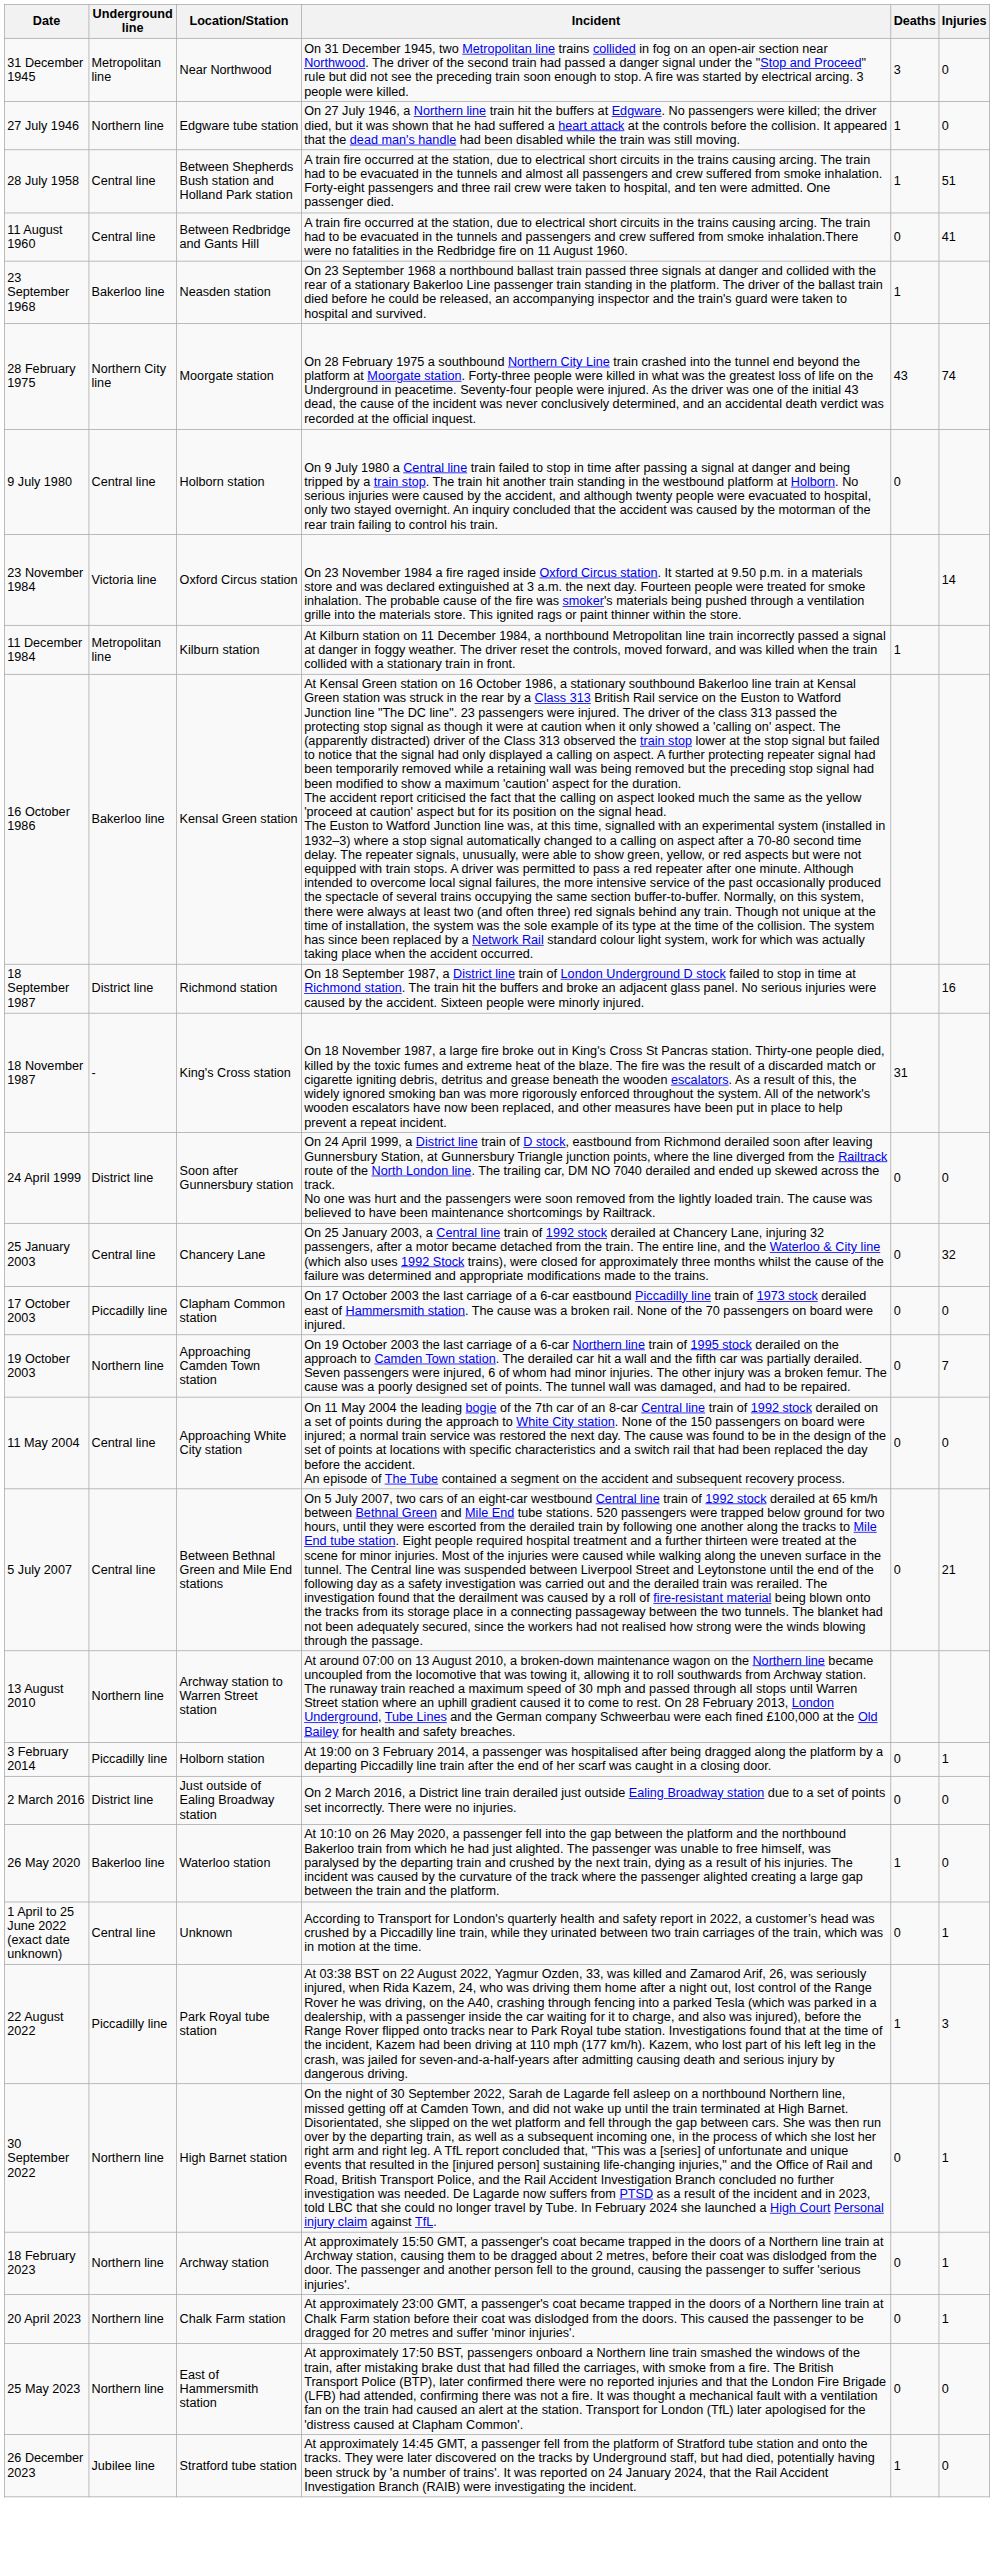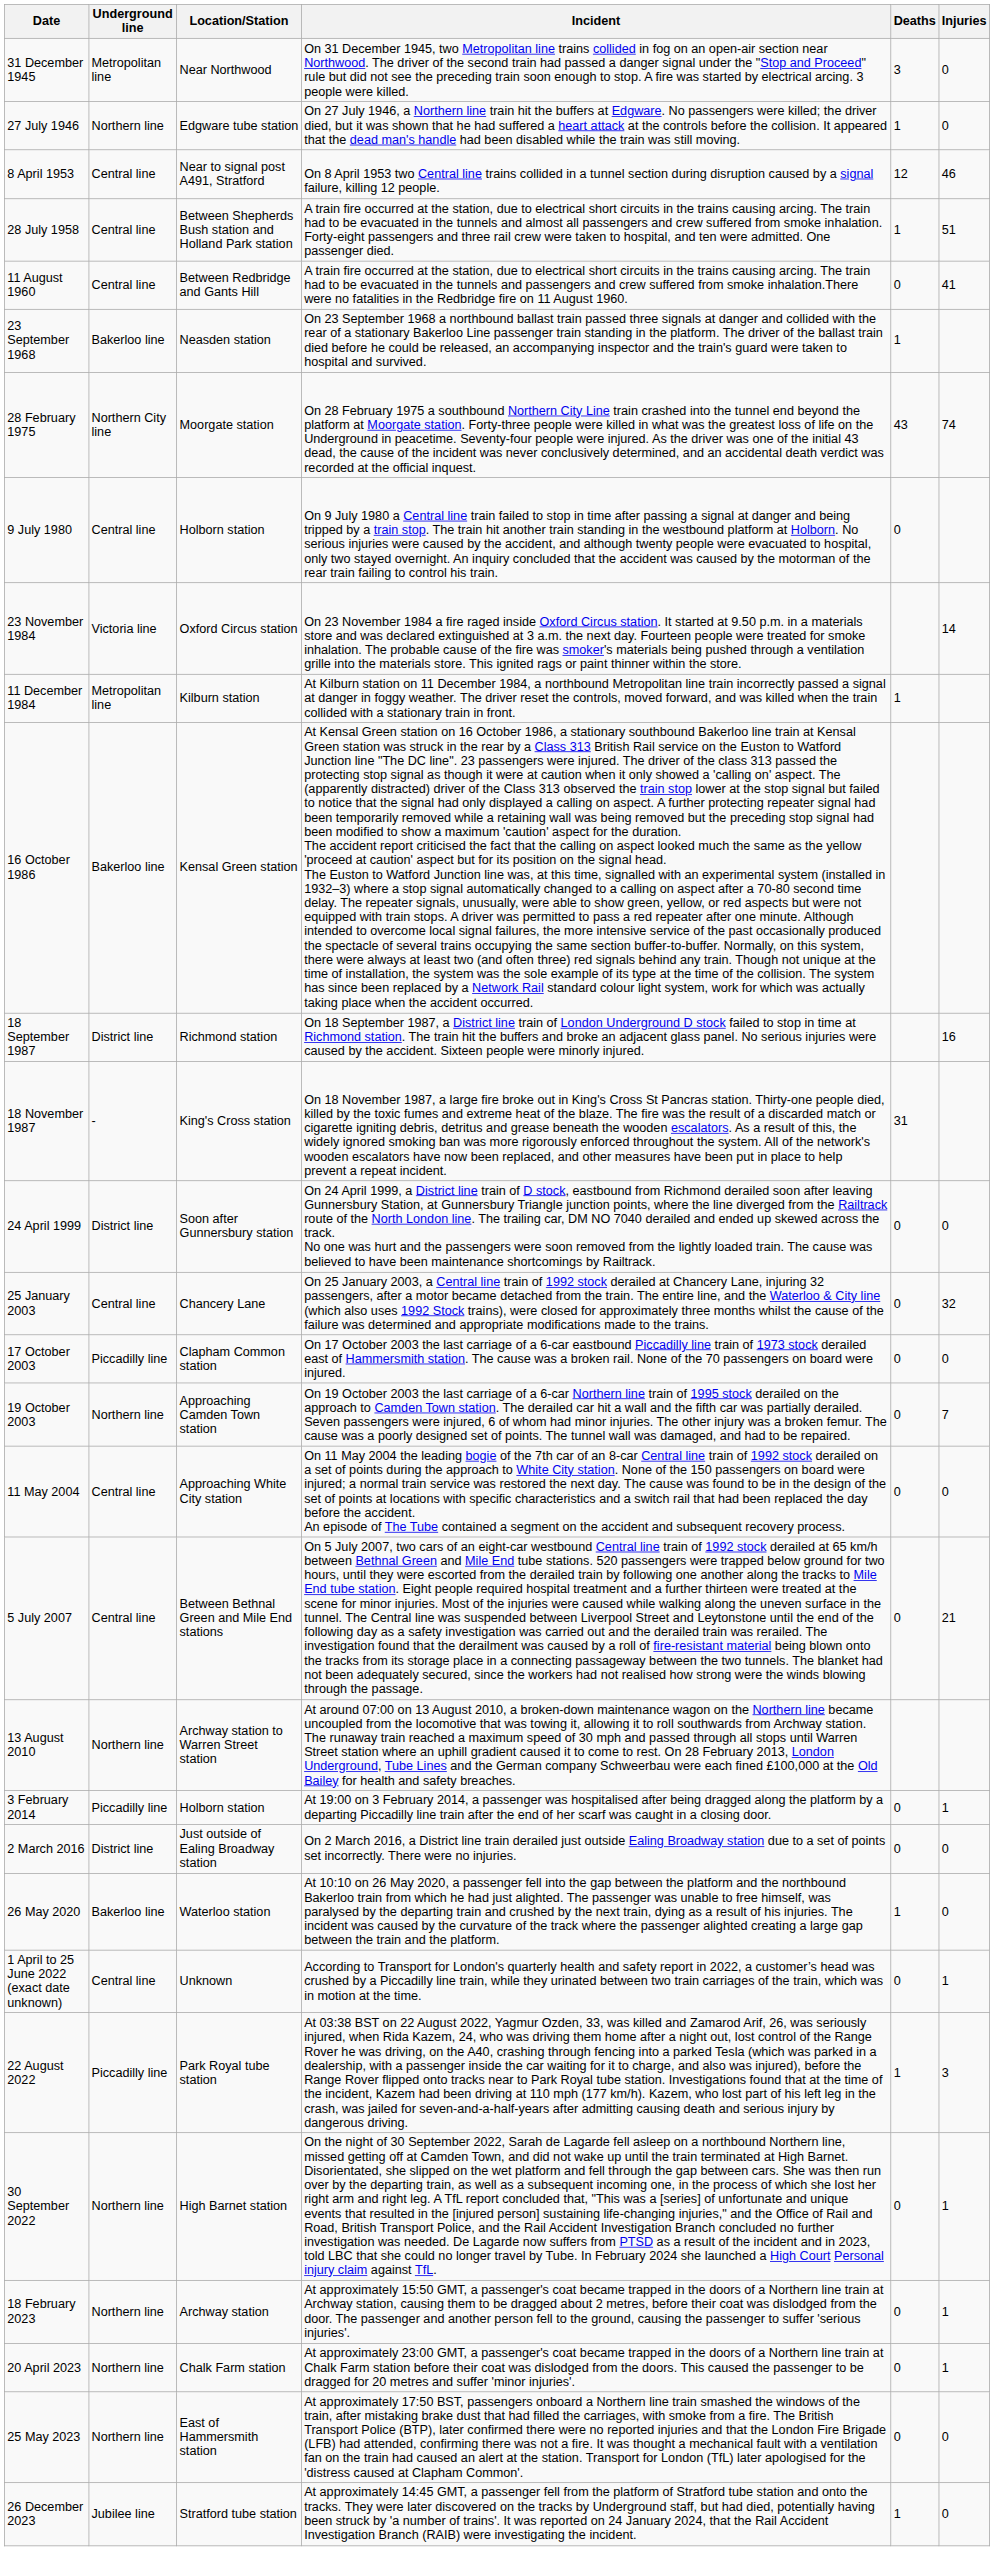+ row: 8 April 1953 | Central line | Near to signal post A491, Stratford | On 8 April 1953 two Central line trains collided in a tunnel section during disruption caused by a signal failure, killing 12 people. | 12 | 46
